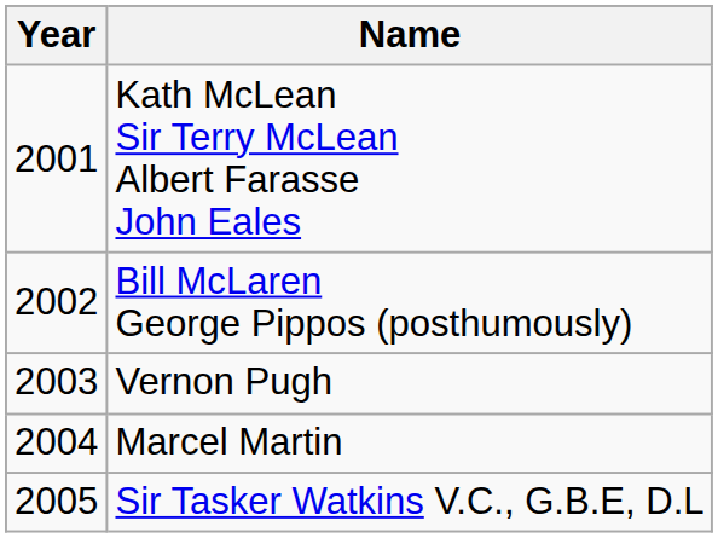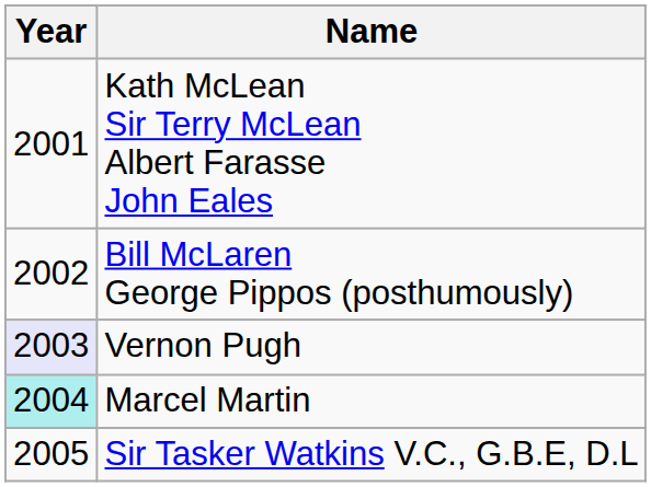Vernon Pugh | Year: no background -> lavender background
Marcel Martin | Year: no background -> paleturquoise background
